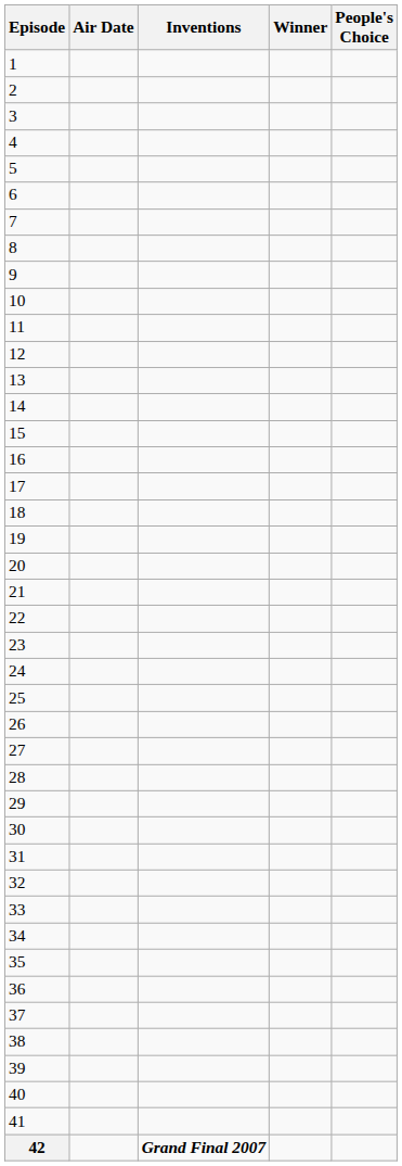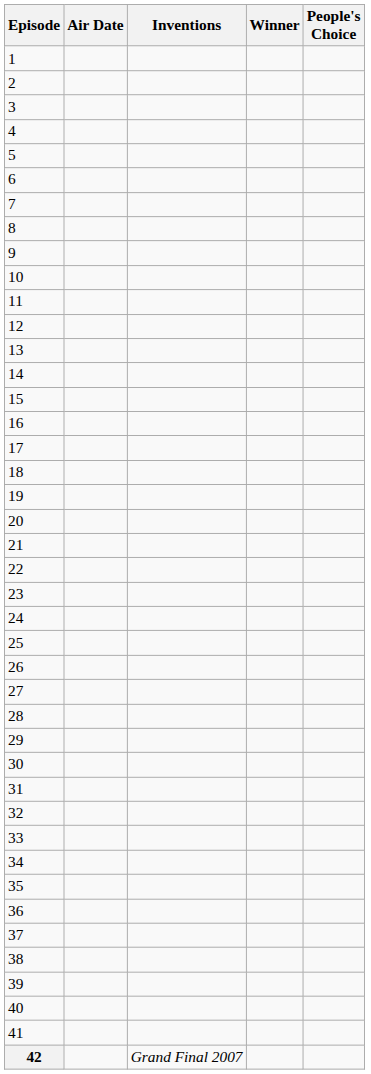42 | Inventions: bold -> normal
